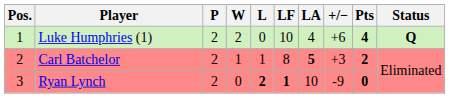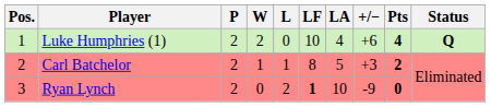Carl Batchelor | LA: bold -> normal
Ryan Lynch | L: bold -> normal
